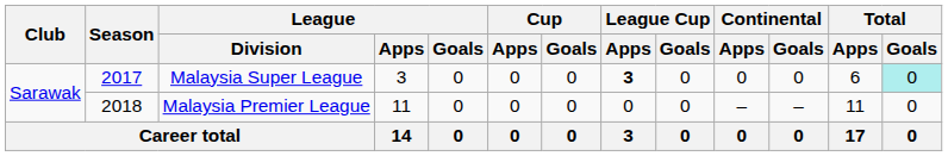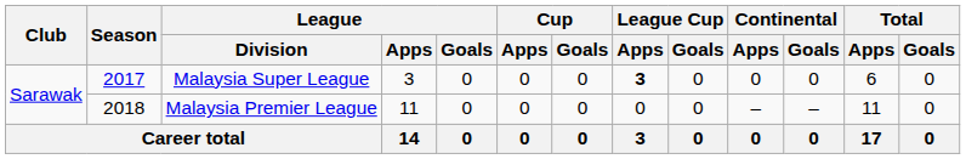Malaysia Super League | Total / Goals: paleturquoise background -> no background
